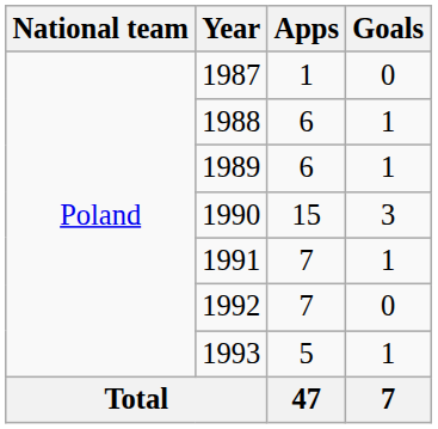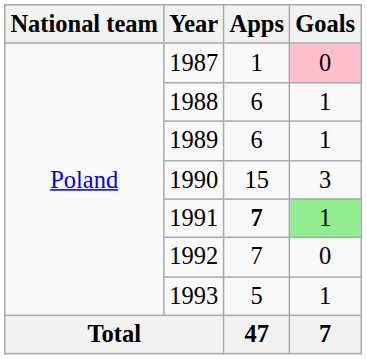1987 | Goals: no background -> pink background
1991 | Apps: normal -> bold
1991 | Goals: no background -> lightgreen background
